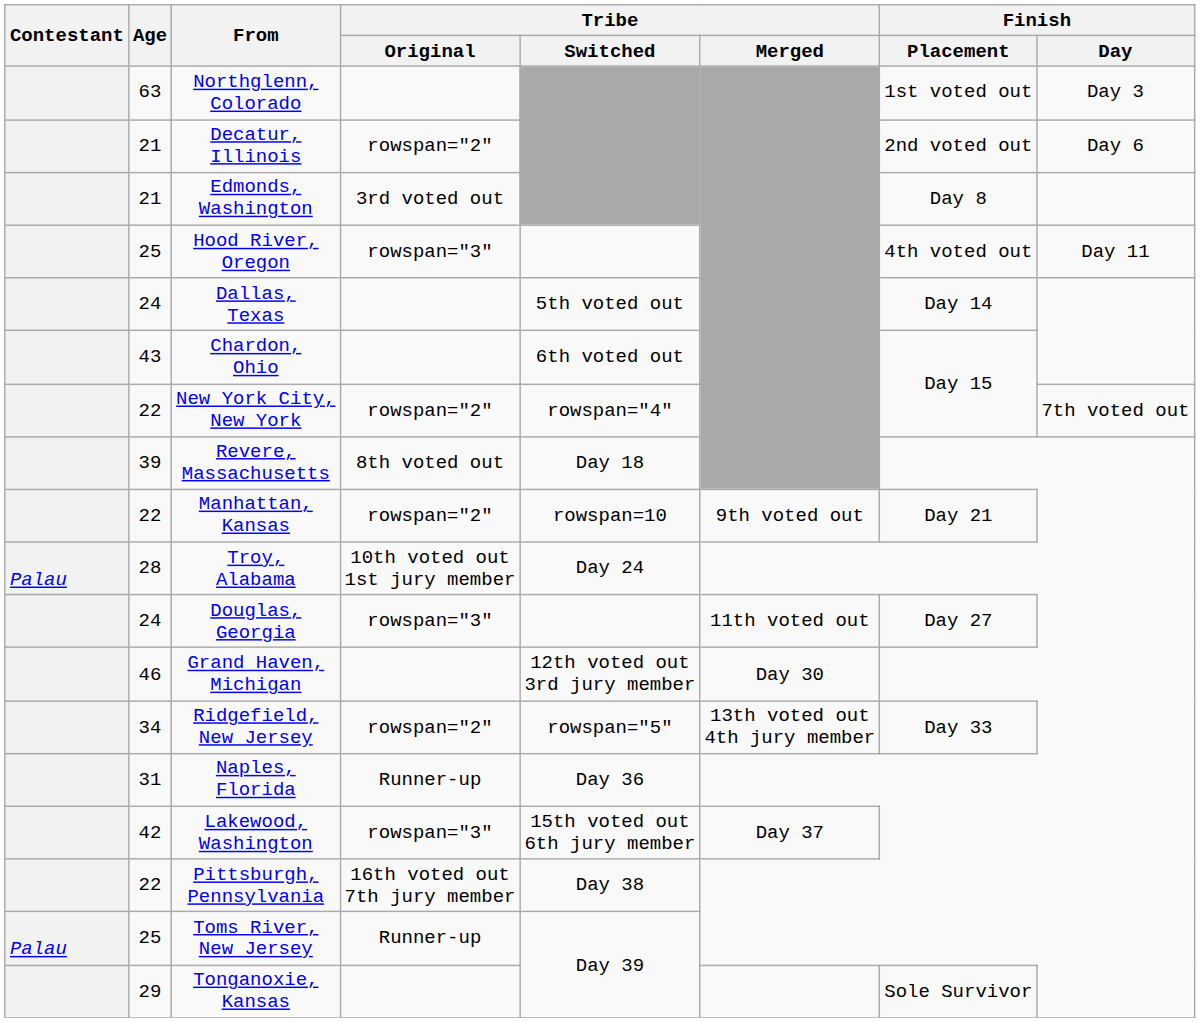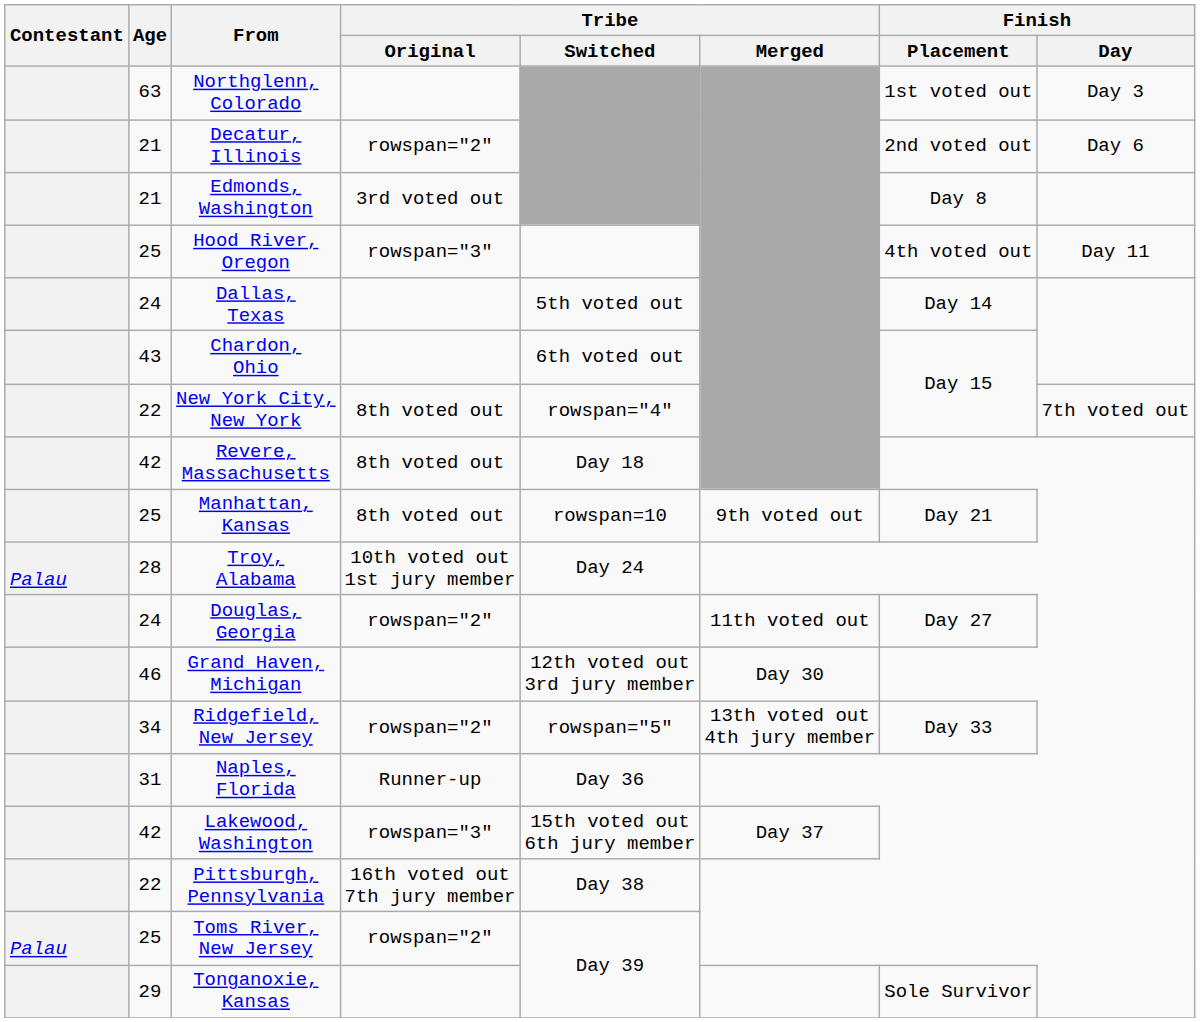New York City, New York | Tribe / Original: rowspan="2" -> 8th voted out
Revere, Massachusetts | Age: 39 -> 42
Manhattan, Kansas | Age: 22 -> 25
Manhattan, Kansas | Tribe / Original: rowspan="2" -> 8th voted out
Douglas, Georgia | Tribe / Original: rowspan="3" -> rowspan="2"
Toms River, New Jersey | Tribe / Original: Runner-up -> rowspan="2"
